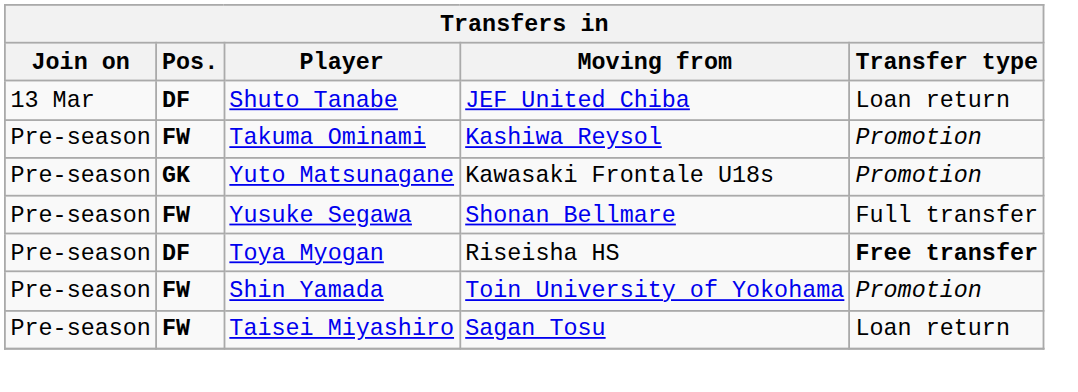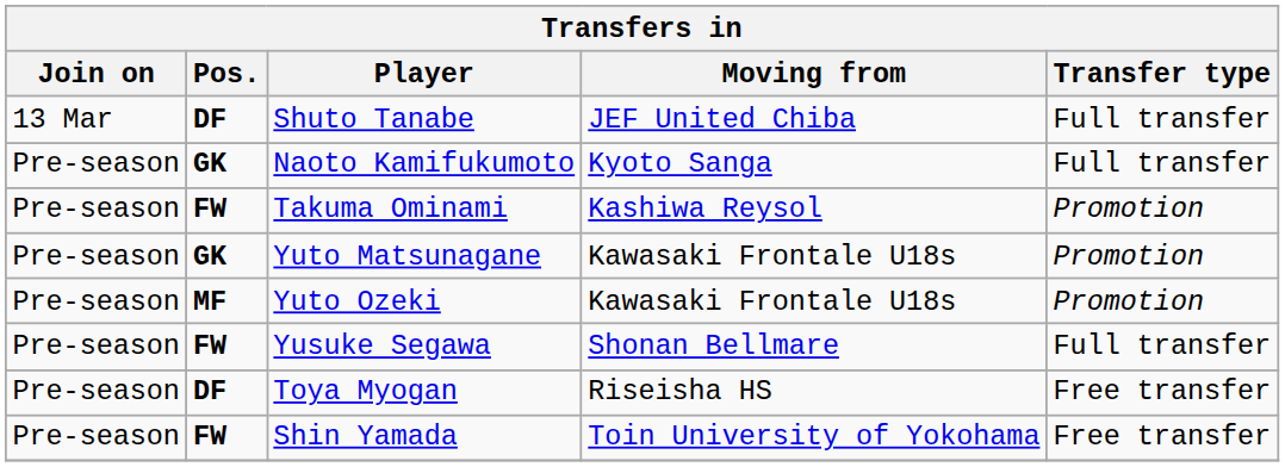Shuto Tanabe | Transfer type: Loan return -> Full transfer
+ row: Pre-season | GK | Naoto Kamifukumoto | Kyoto Sanga | Full transfer
+ row: Pre-season | MF | Yuto Ozeki | Kawasaki Frontale U18s | Promotion
Toya Myogan | Transfer type: bold -> normal
Shin Yamada | Transfer type: Promotion -> Free transfer
- row: Pre-season | FW | Taisei Miyashiro | Sagan Tosu | Loan return
